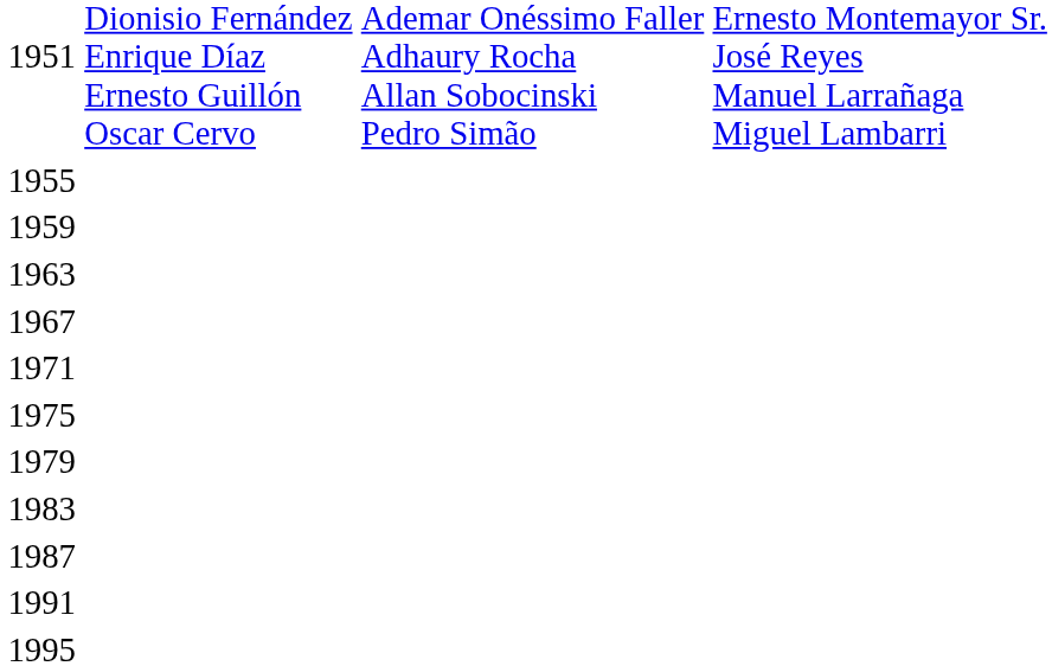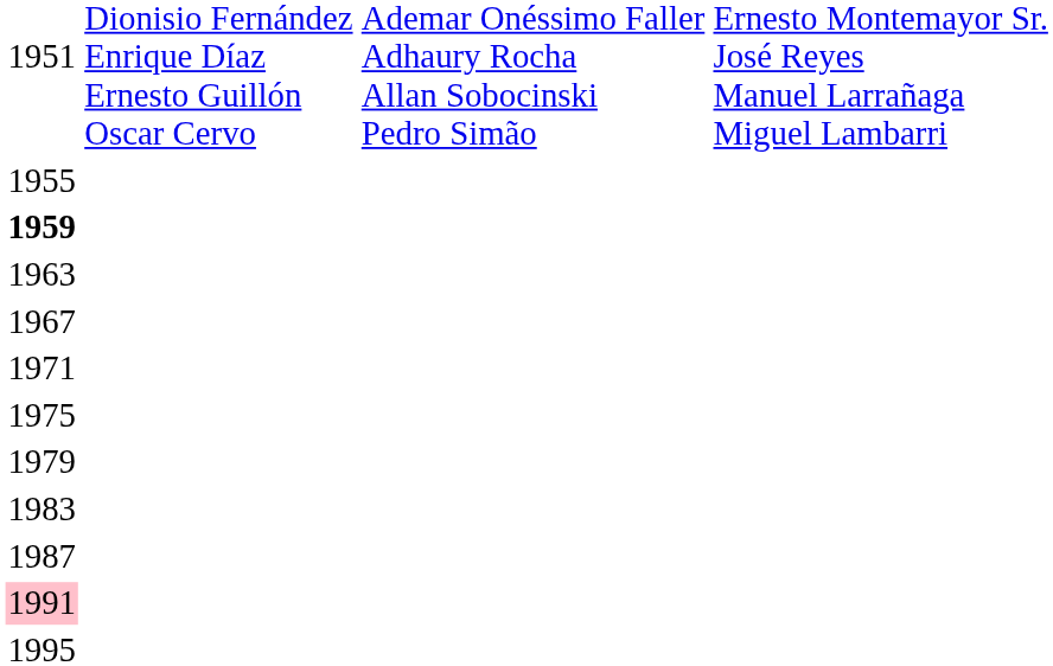1959 | column 1: normal -> bold
1991 | column 1: no background -> pink background
